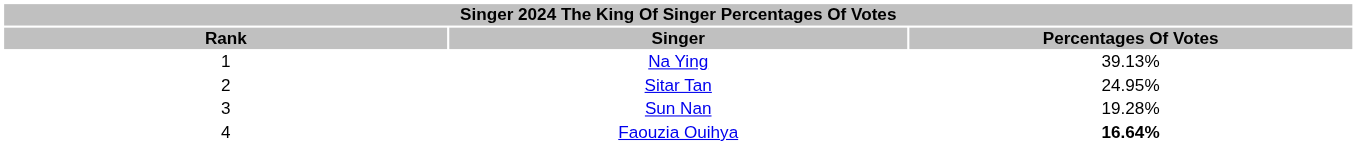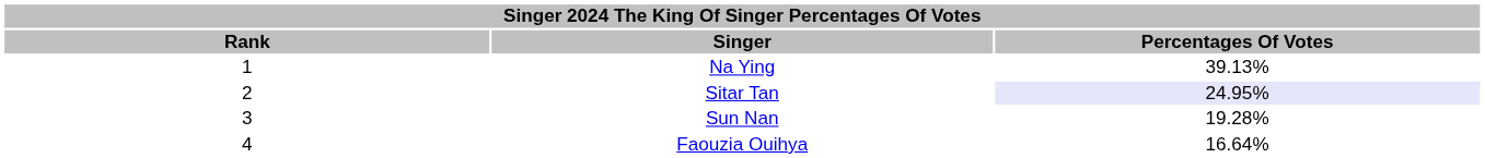Sitar Tan | column 3: no background -> lavender background
Faouzia Ouihya | column 3: bold -> normal
